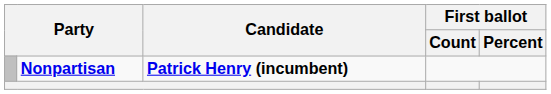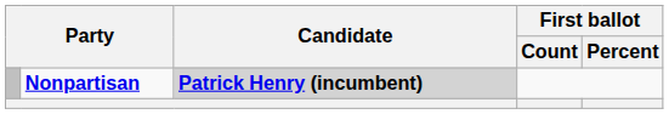Nonpartisan | Candidate: no background -> lightgrey background
